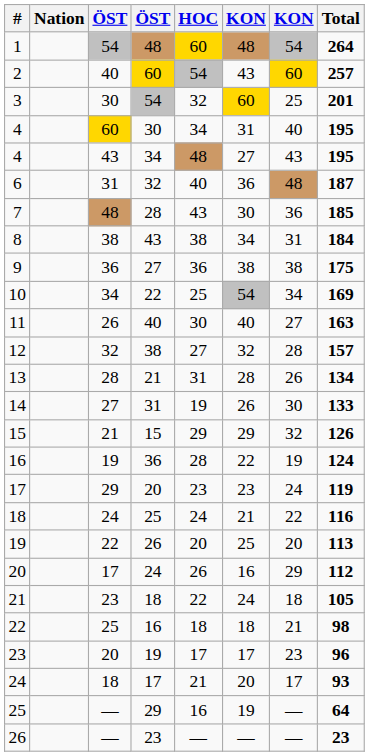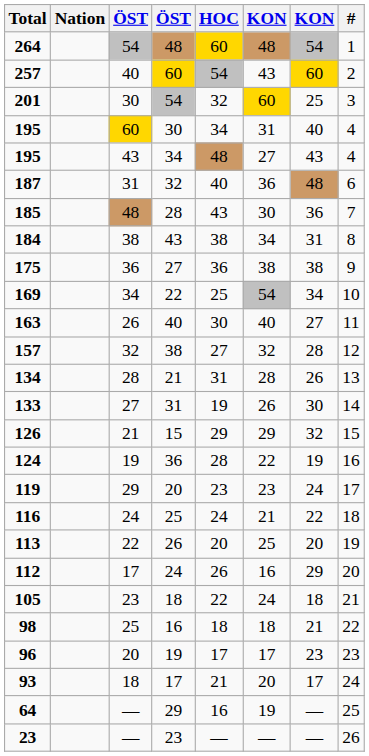columns swapped: # <-> Total
